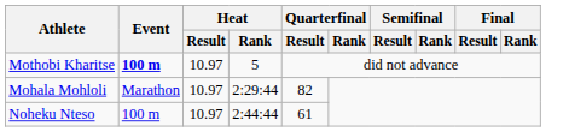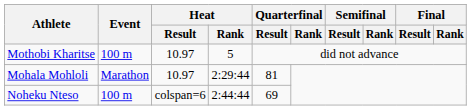Mothobi Kharitse | Event: bold -> normal
Mohala Mohloli | Quarterfinal / Result: 82 -> 81
Noheku Nteso | Heat / Result: 10.97 -> colspan=6
Noheku Nteso | Quarterfinal / Result: 61 -> 69
